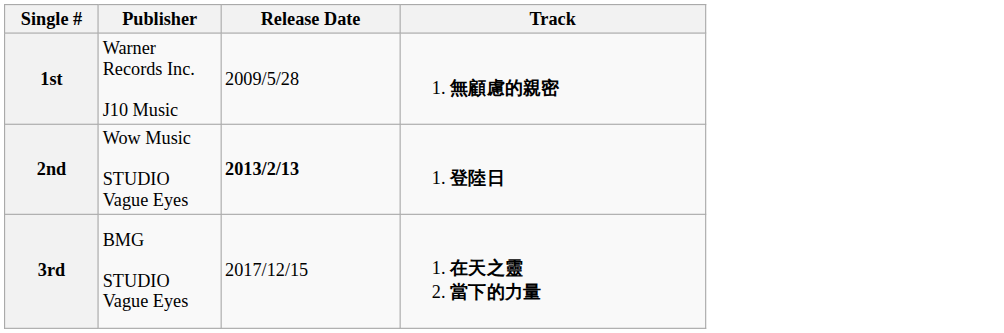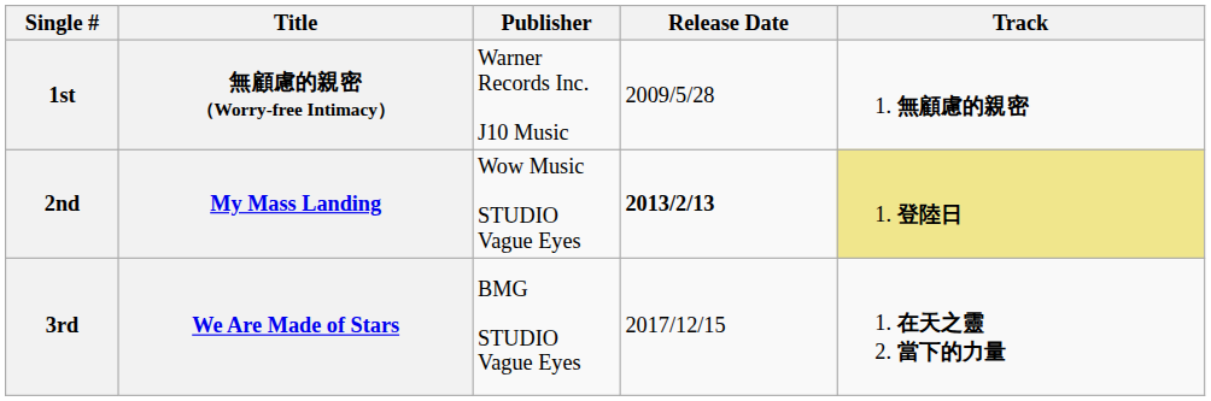+ column: Title | 無顧慮的親密 （Worry-free Intimacy） | My Mass Landing | We Are Made of Stars
2nd | Track: no background -> khaki background
